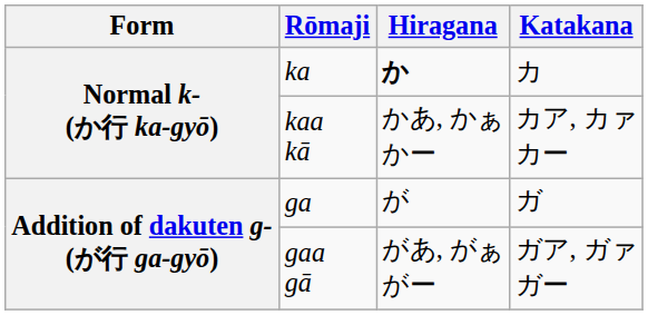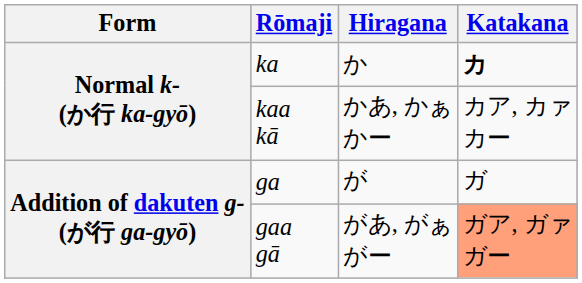ka | Hiragana: bold -> normal
ka | Katakana: normal -> bold
gaa gā | Katakana: no background -> lightsalmon background
